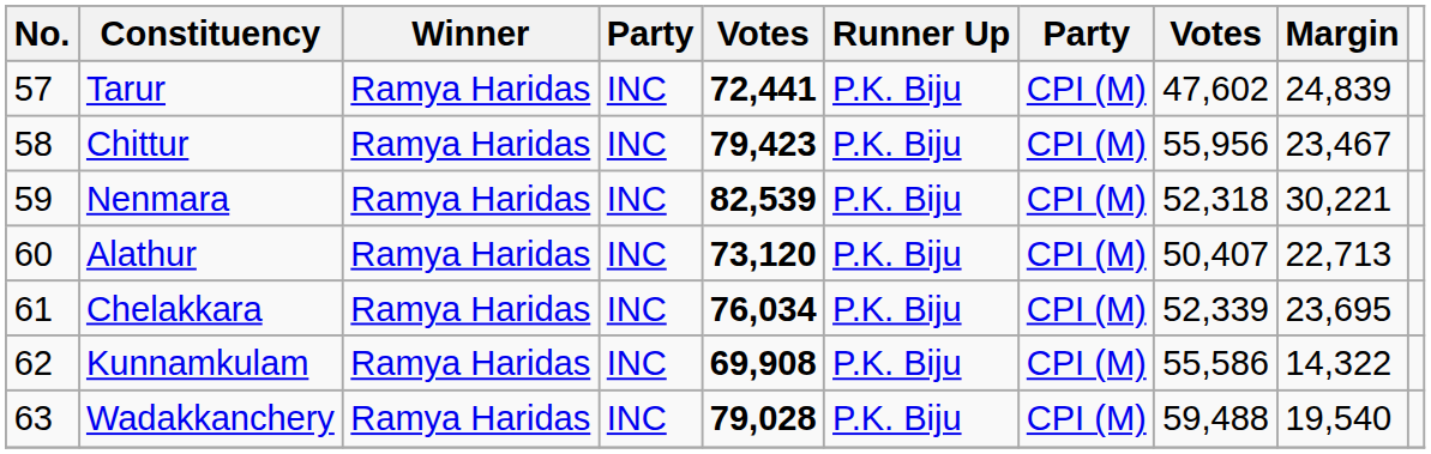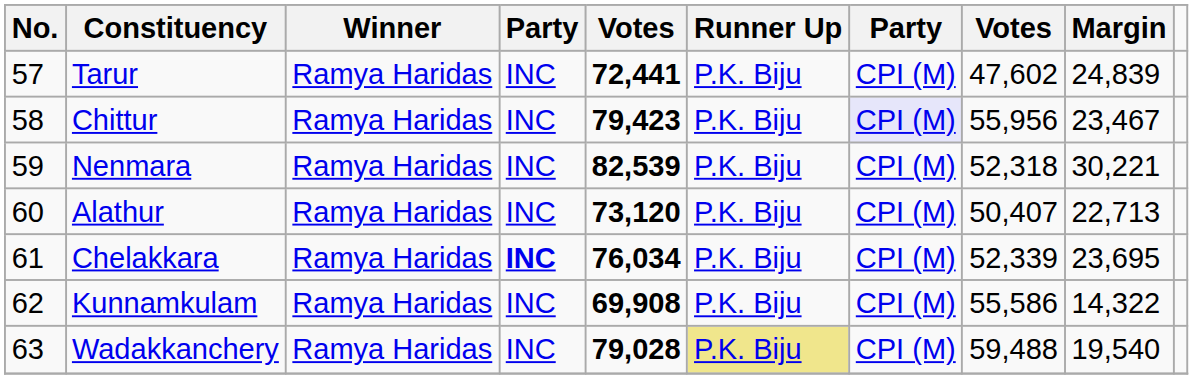Chittur | column 7: no background -> lavender background
Chelakkara | column 4: normal -> bold
Wadakkanchery | Runner Up: no background -> khaki background
